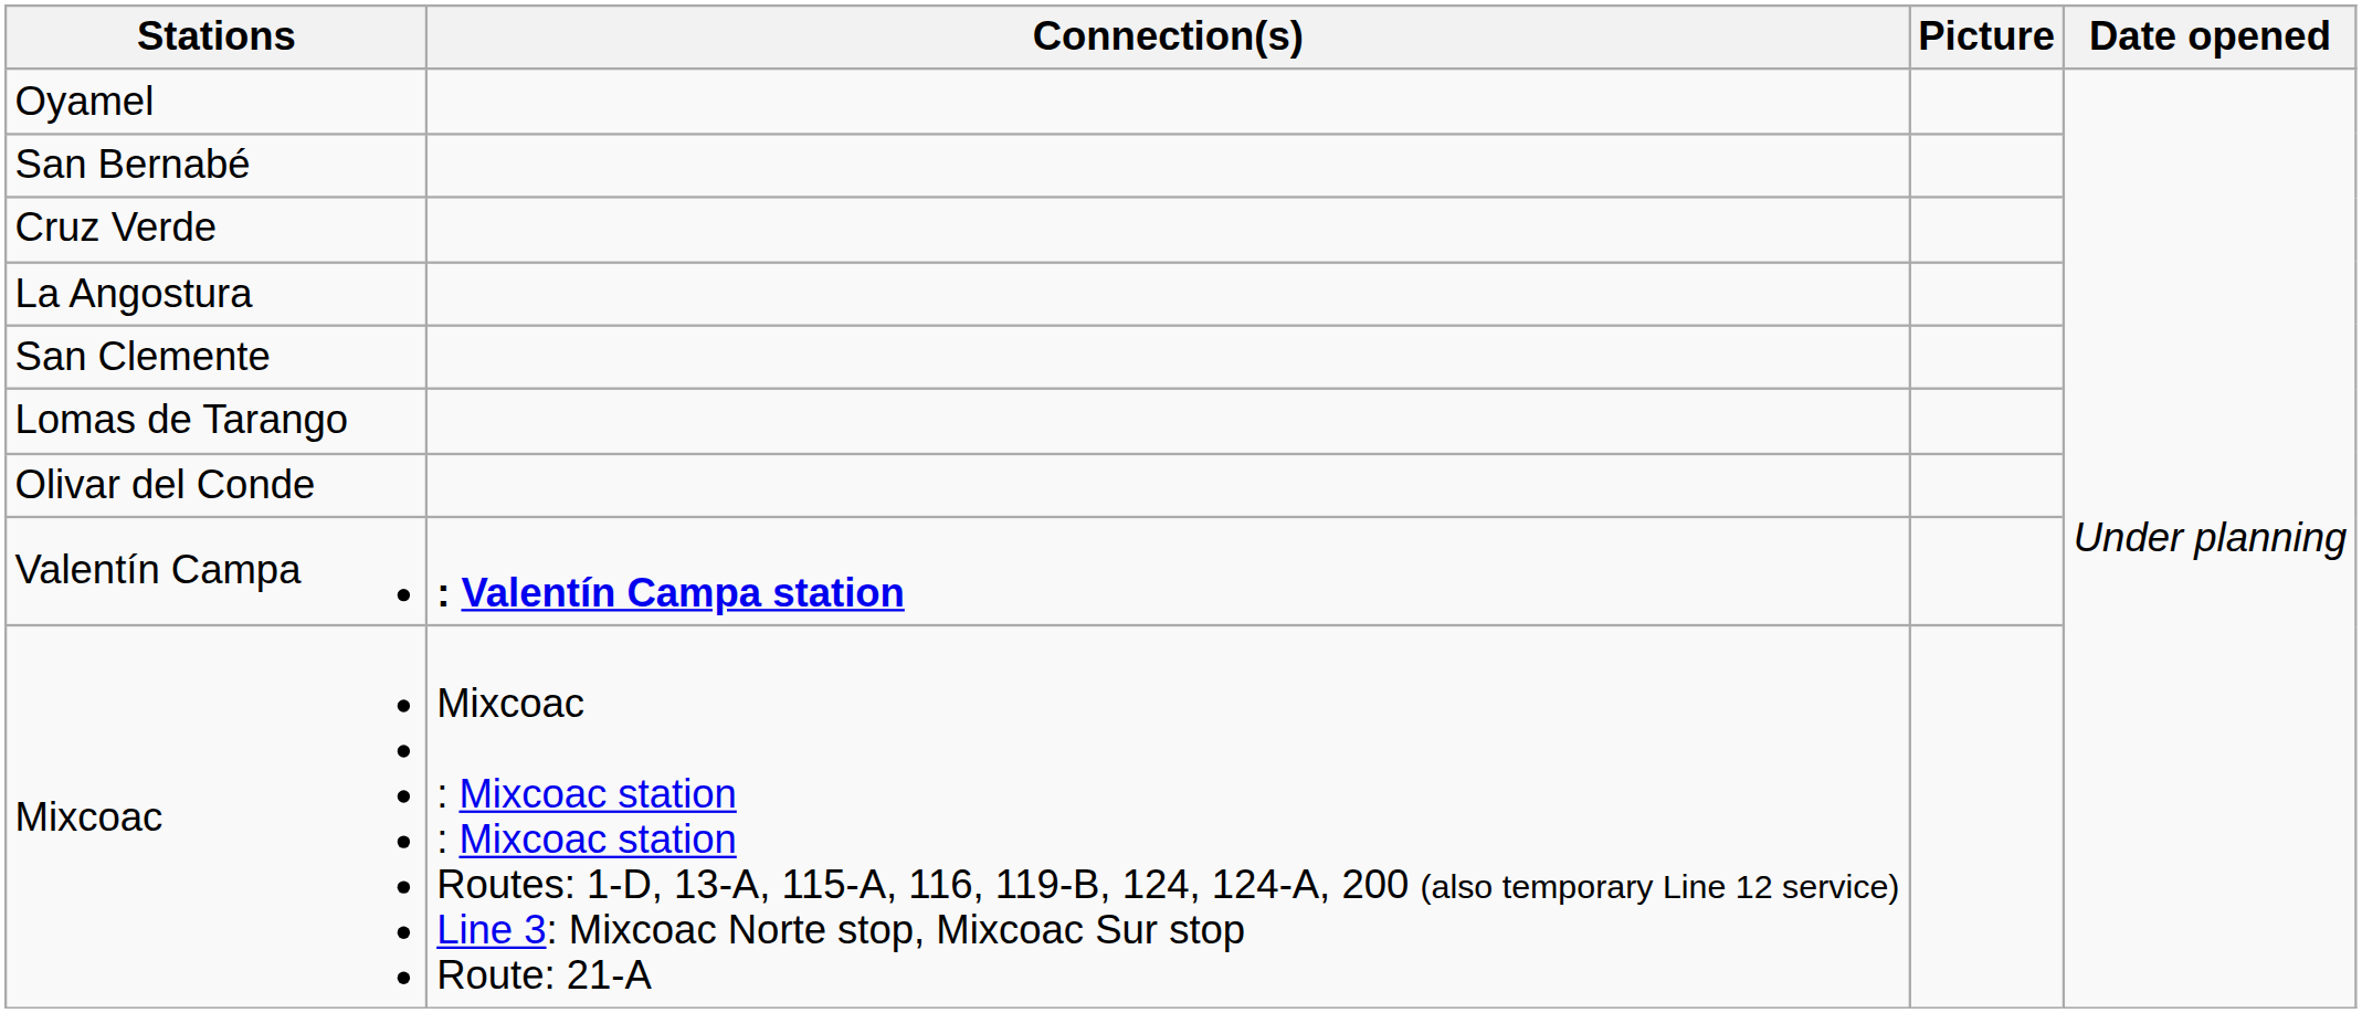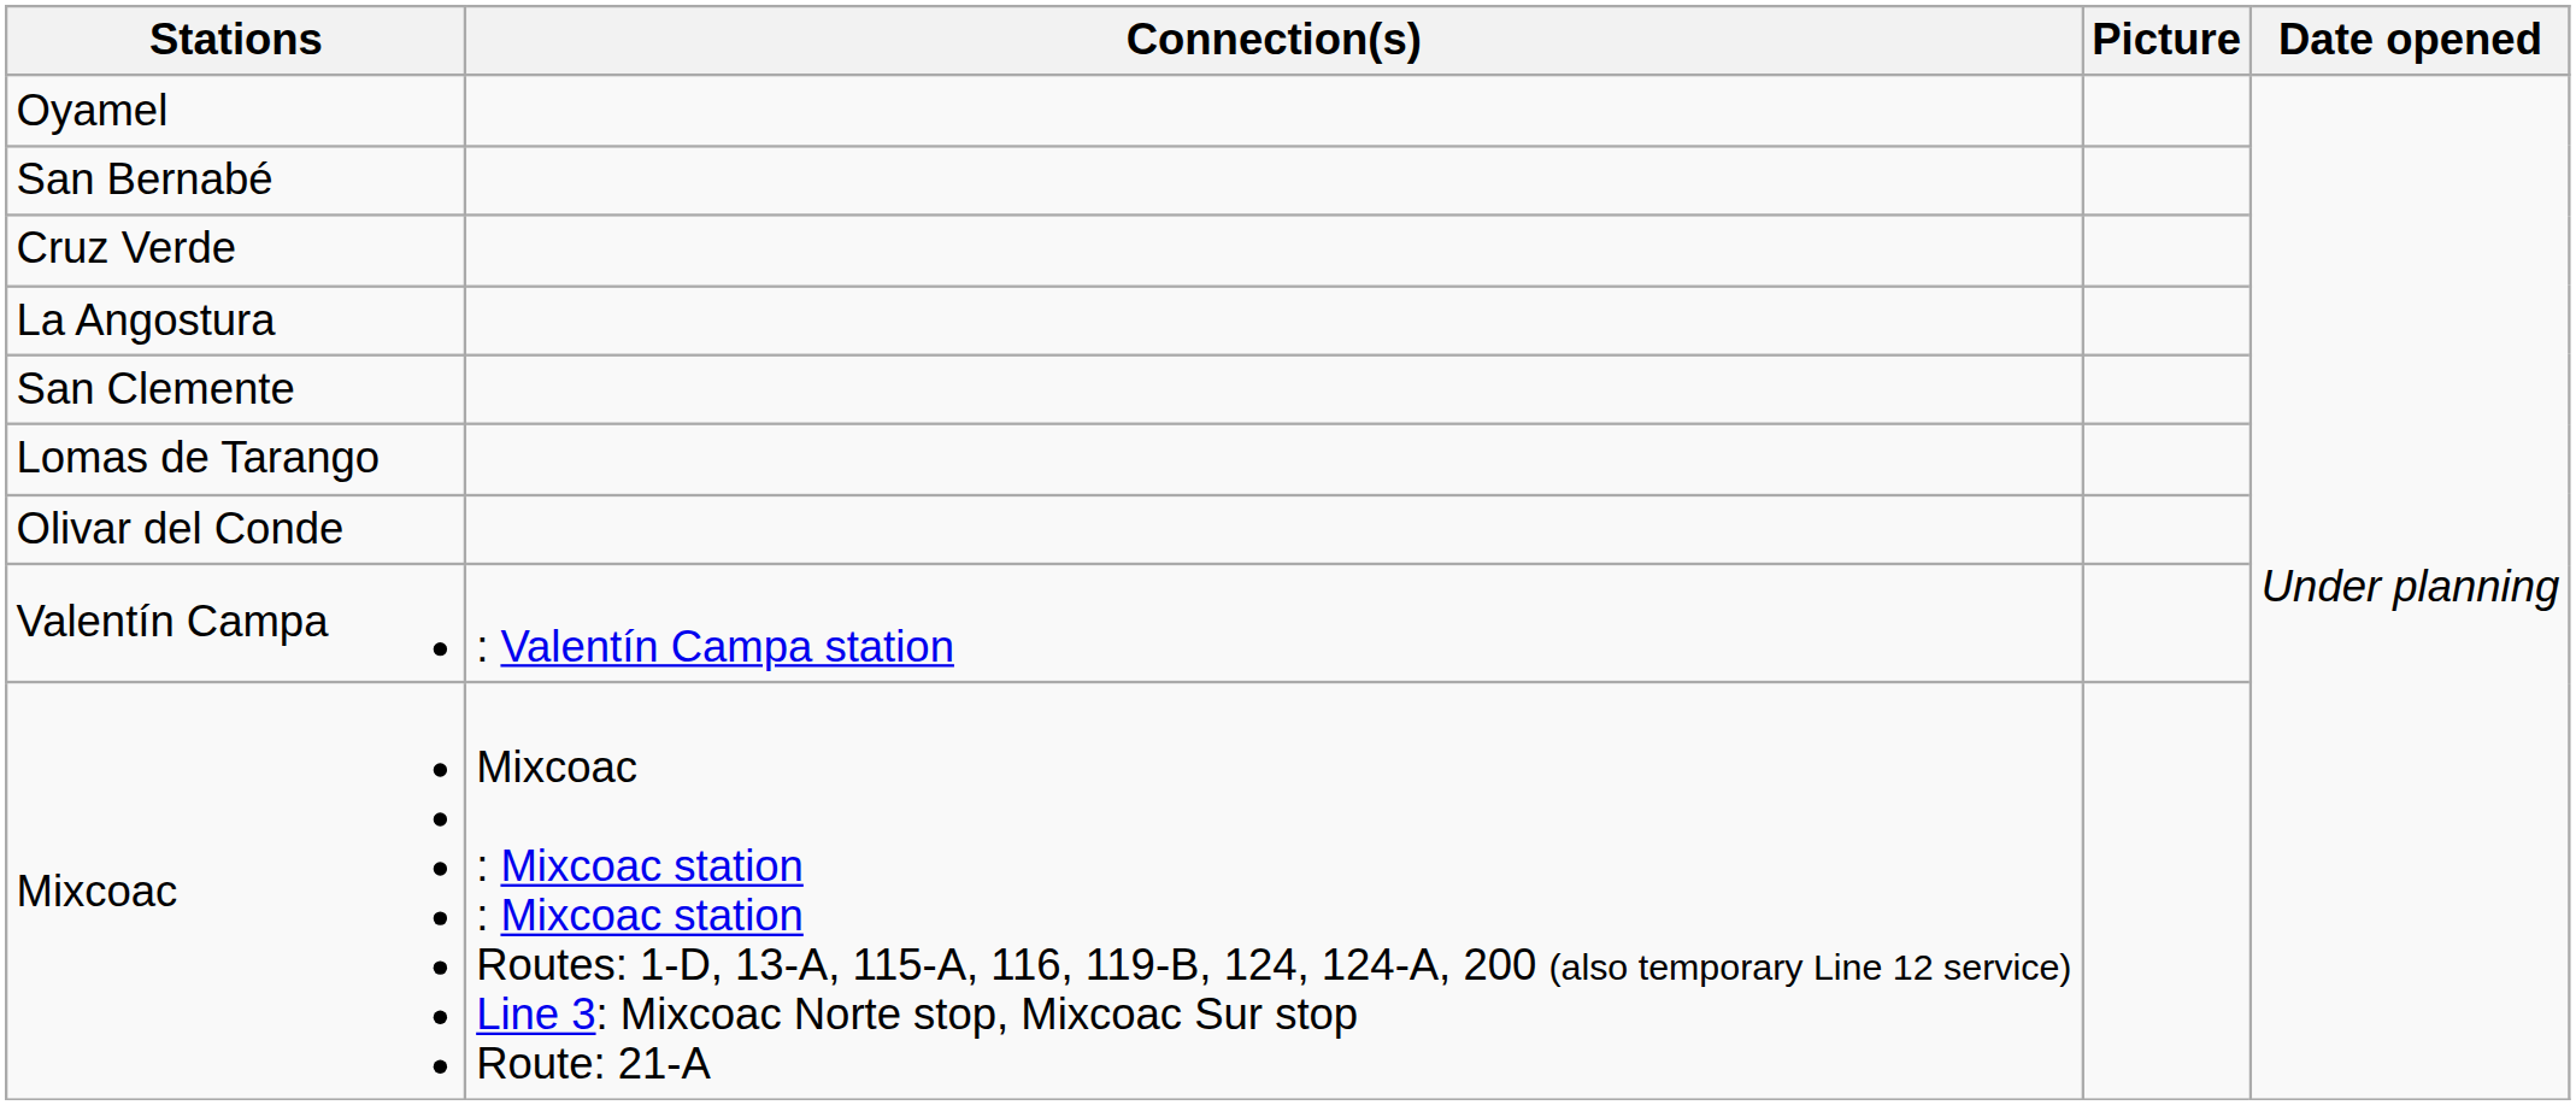Valentín Campa | Connection(s): bold -> normal
